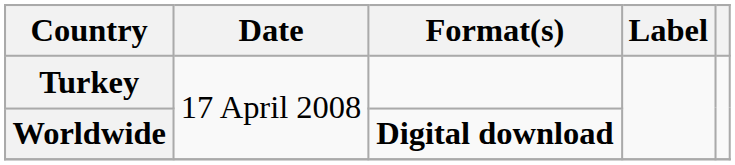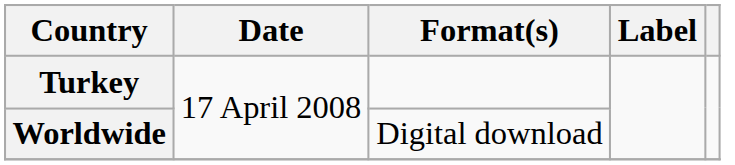Worldwide | Format(s): bold -> normal
